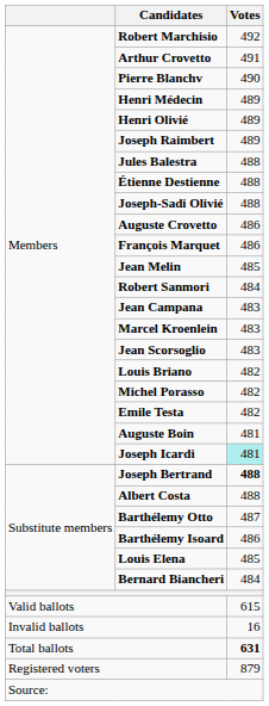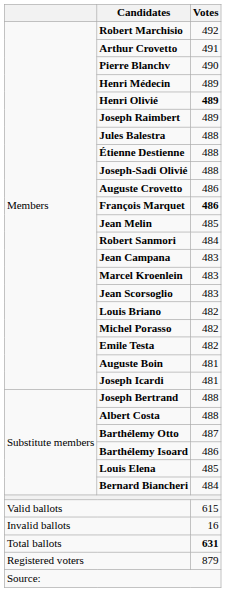Henri Olivié | Votes: normal -> bold
François Marquet | Votes: normal -> bold
Joseph Icardi | Votes: paleturquoise background -> no background
Joseph Bertrand | Votes: bold -> normal
